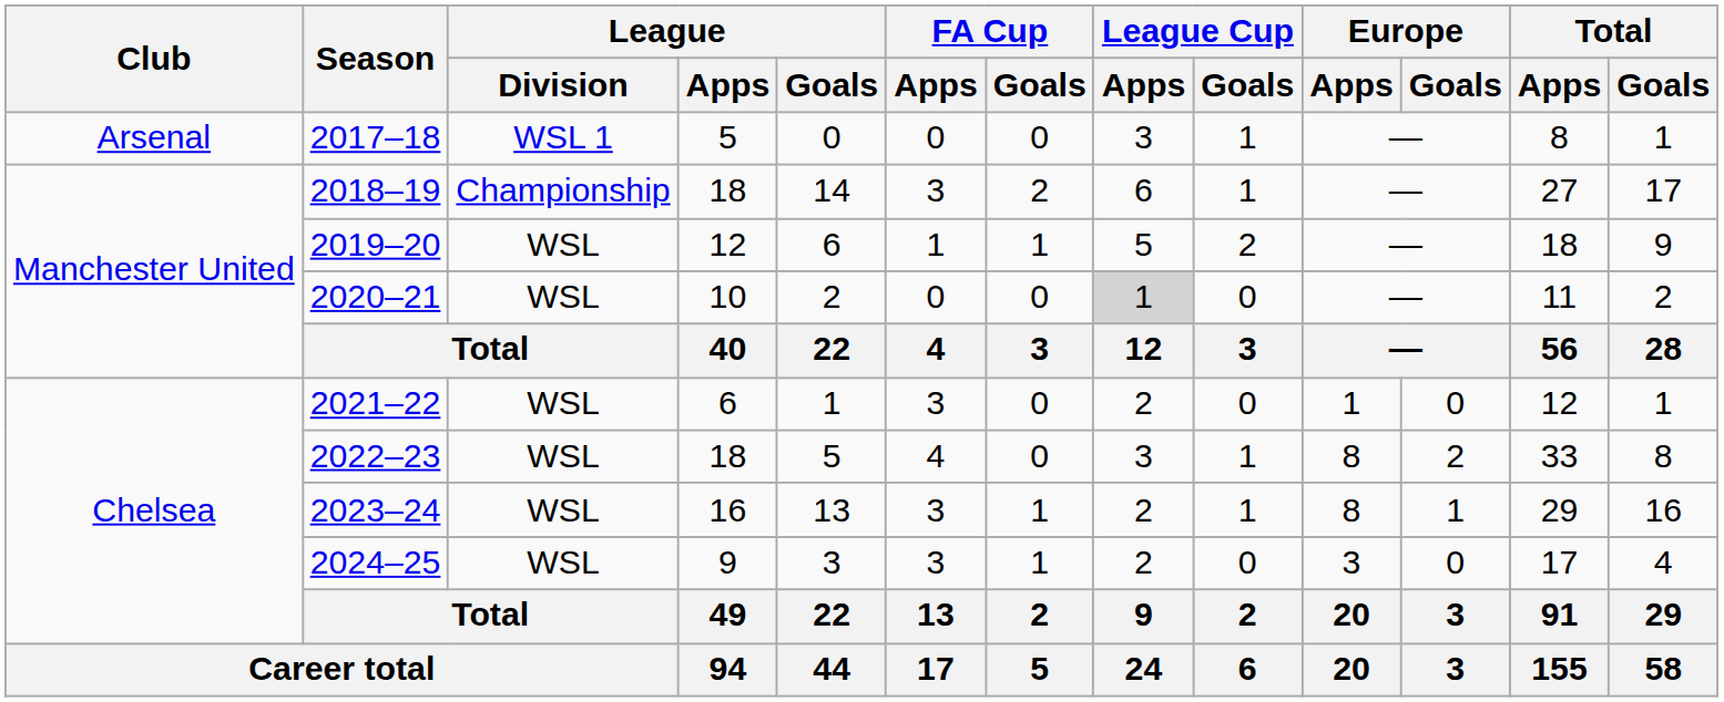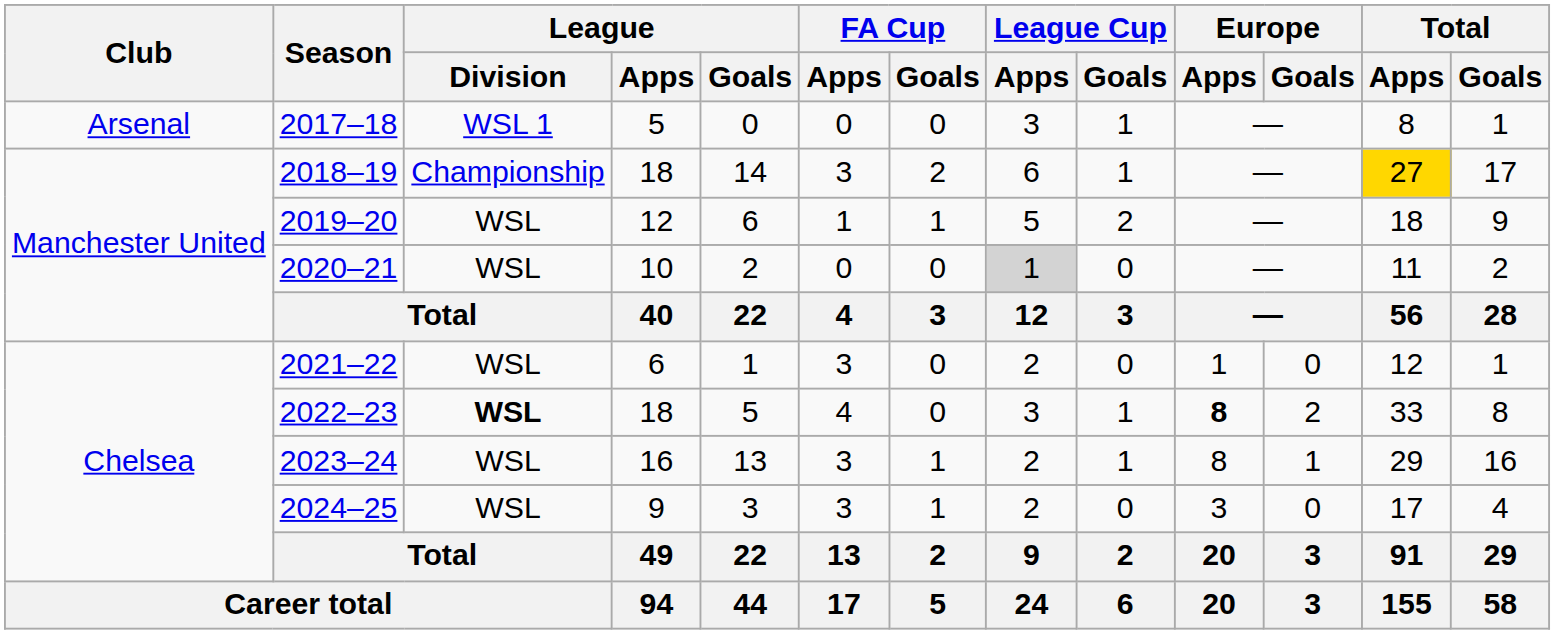2018–19 | Total / Apps: no background -> gold background
2022–23 | League / Division: normal -> bold
2022–23 | Europe / Apps: normal -> bold
